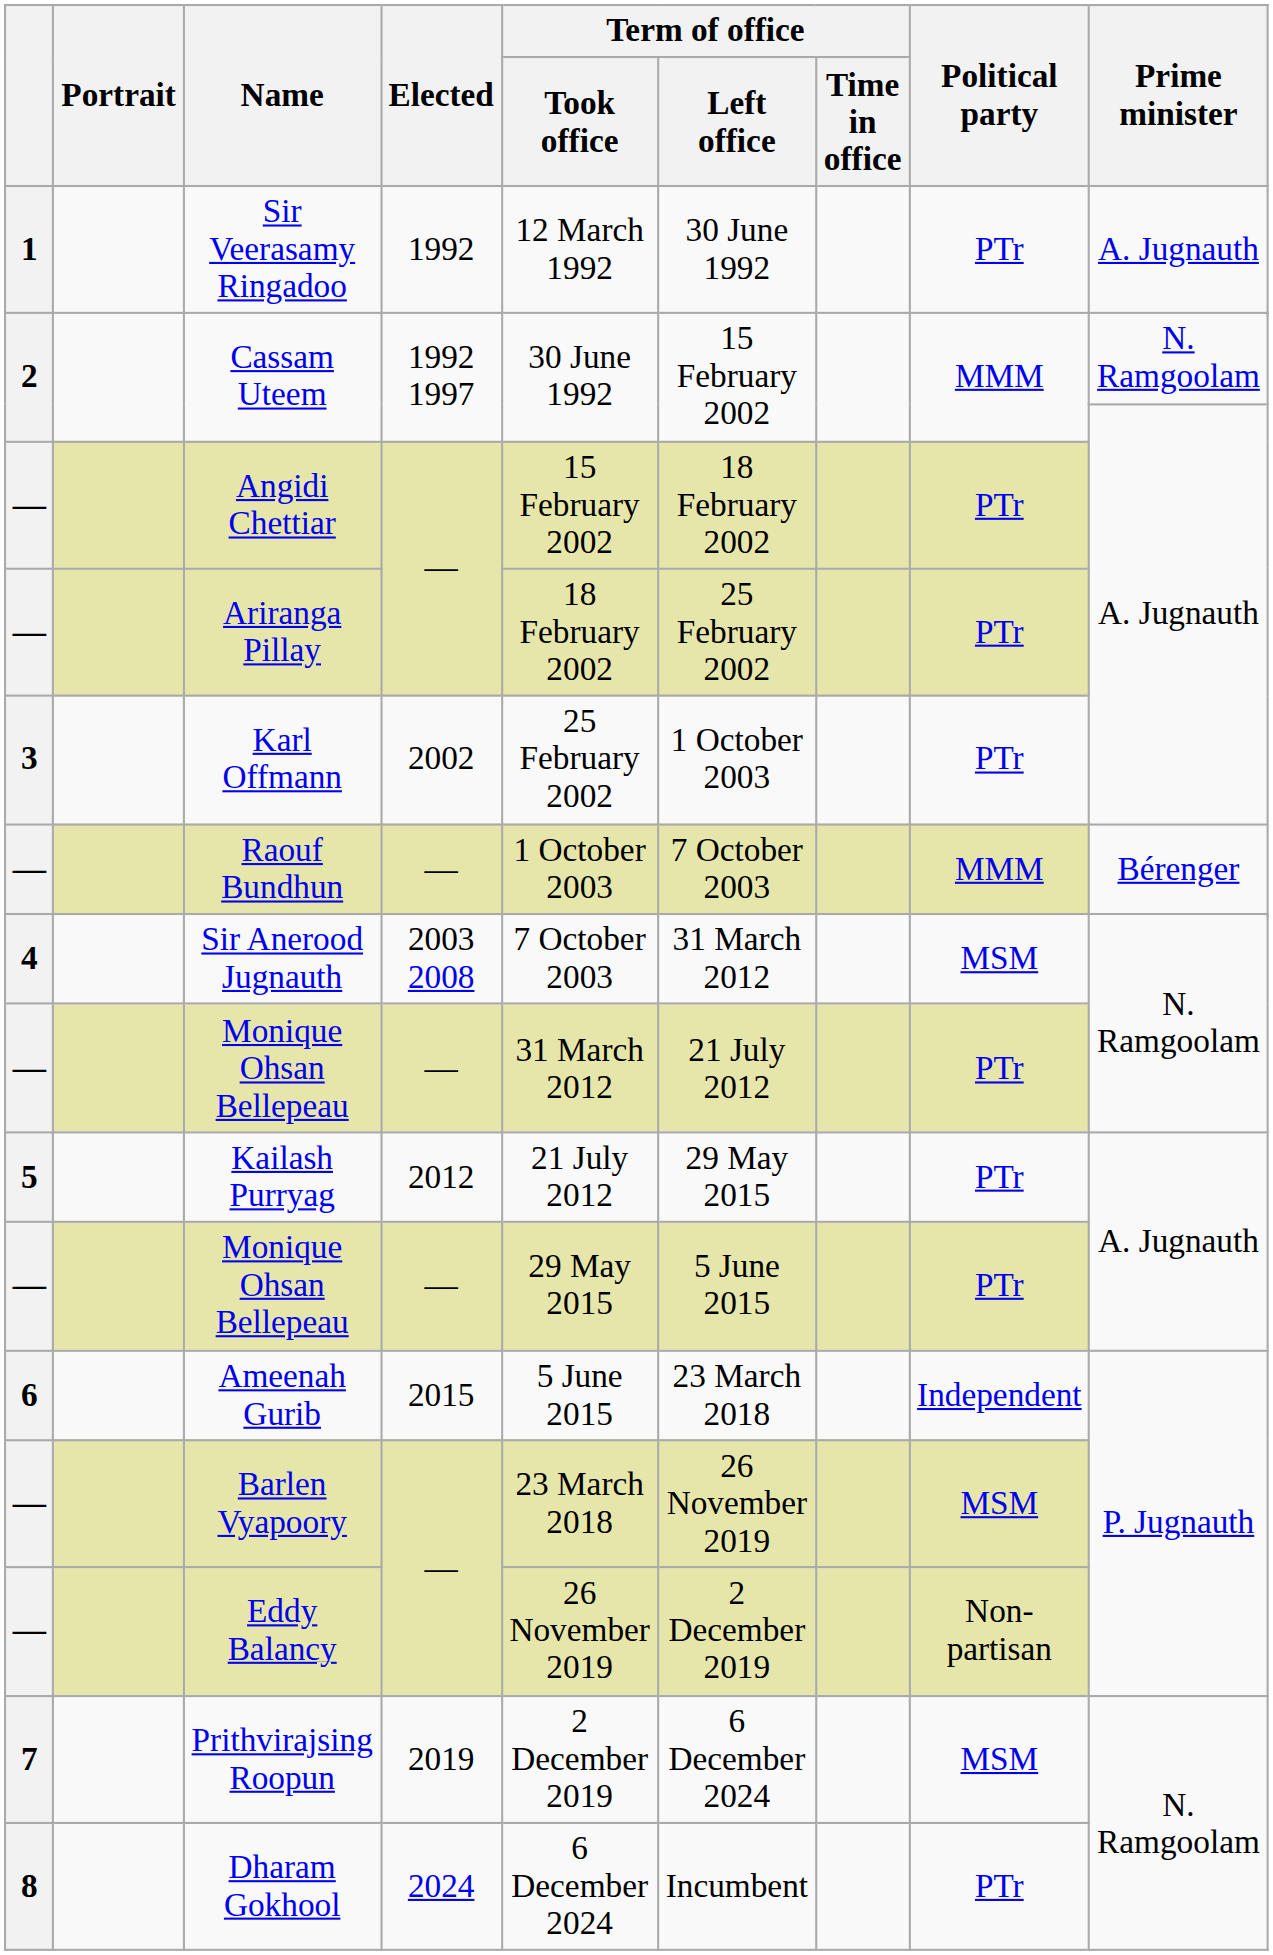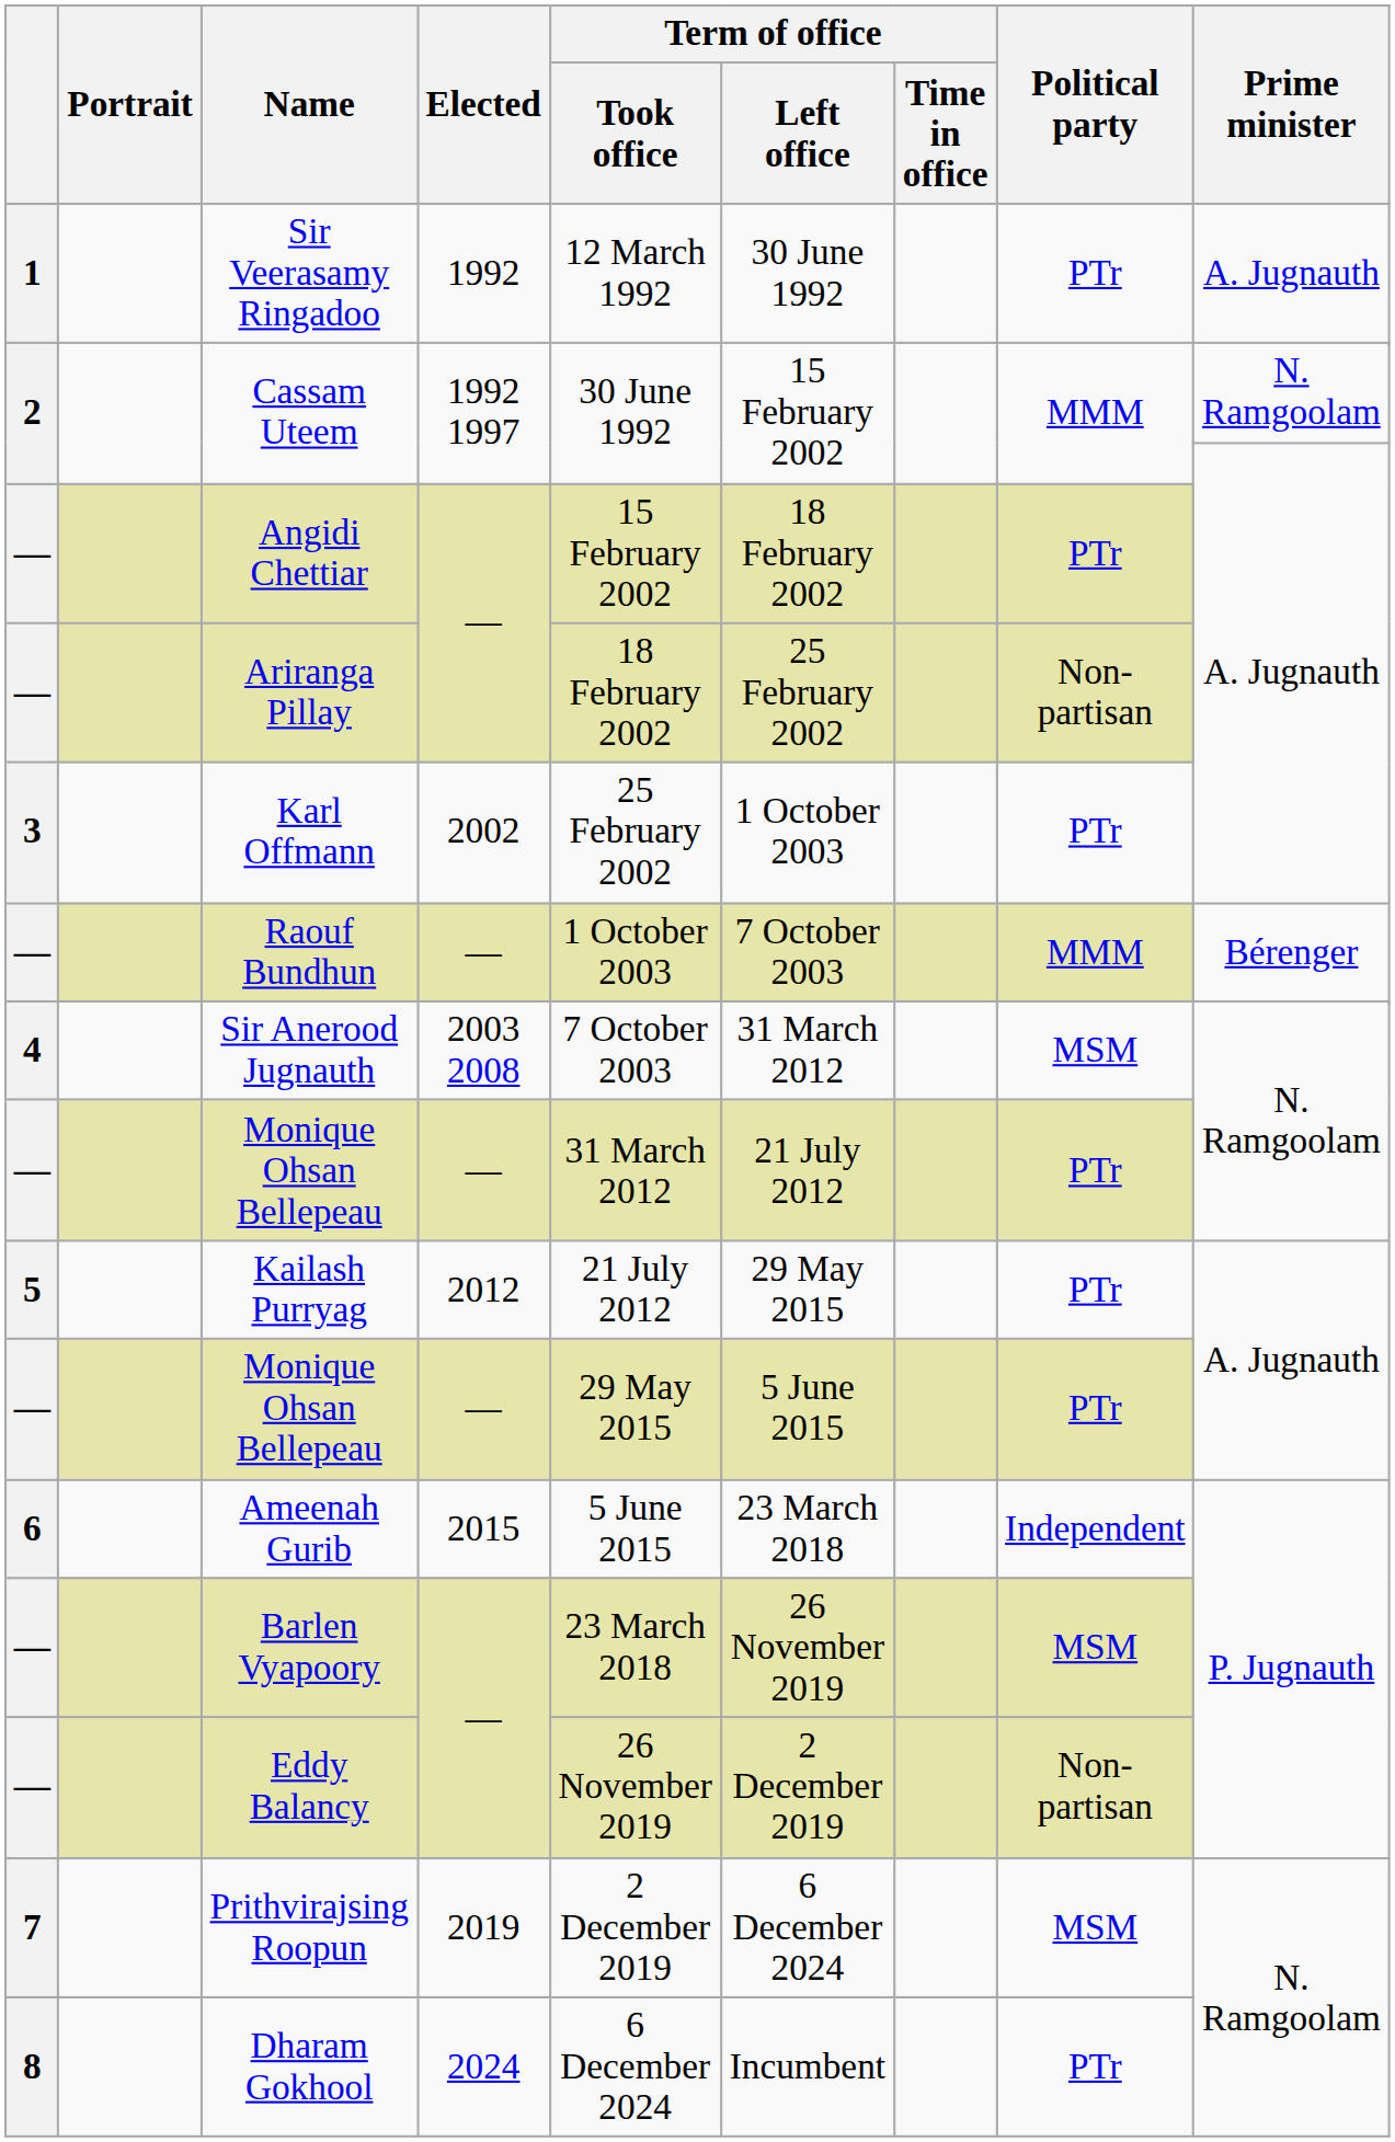Ariranga Pillay | Political party: PTr -> Non-partisan
